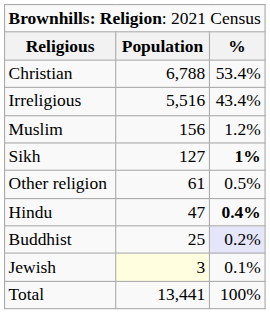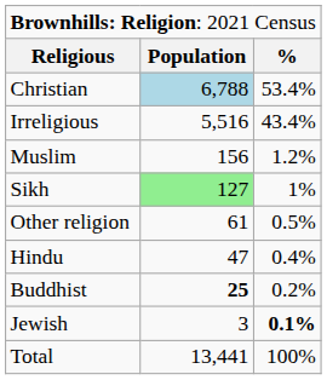Christian | column 2: no background -> lightblue background
Sikh | column 2: no background -> lightgreen background
Sikh | column 3: bold -> normal
Hindu | column 3: bold -> normal
Buddhist | column 2: normal -> bold
Buddhist | column 3: lavender background -> no background
Jewish | column 2: lightyellow background -> no background
Jewish | column 3: normal -> bold
